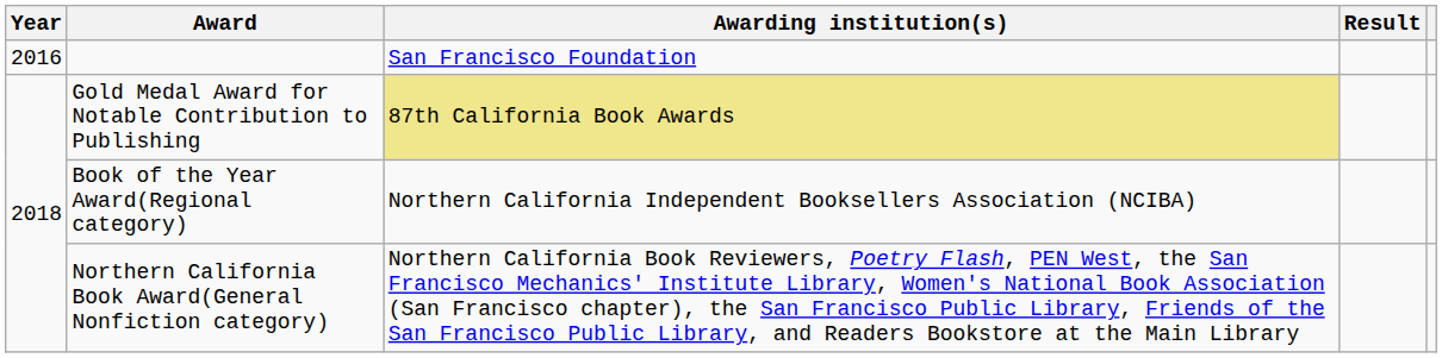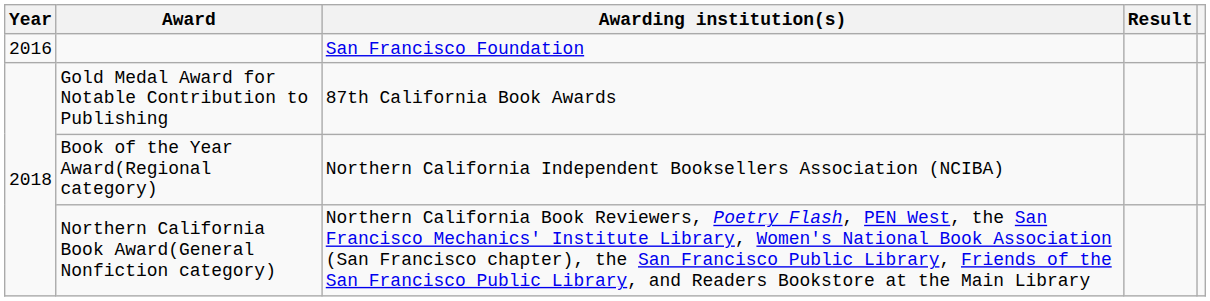Gold Medal Award for Notable Contribution to Publishing | Awarding institution(s): khaki background -> no background
